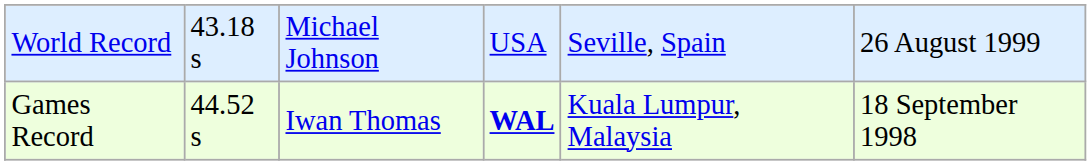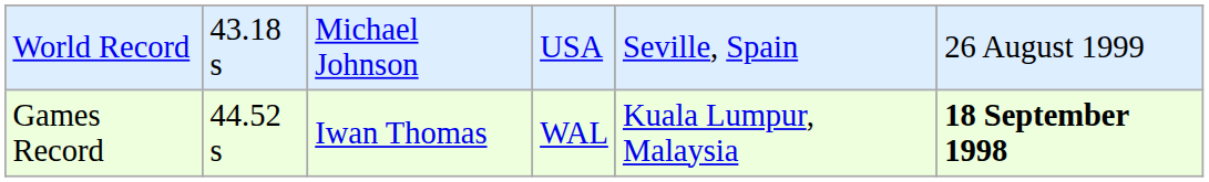Games Record | column 4: bold -> normal
Games Record | column 6: normal -> bold
